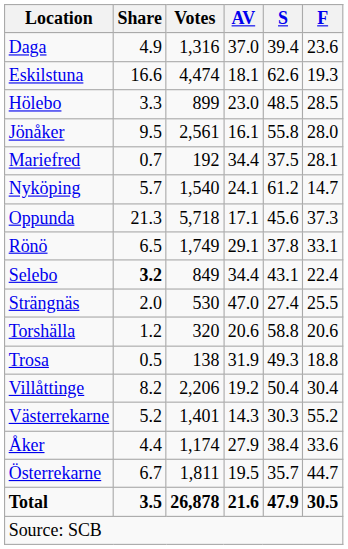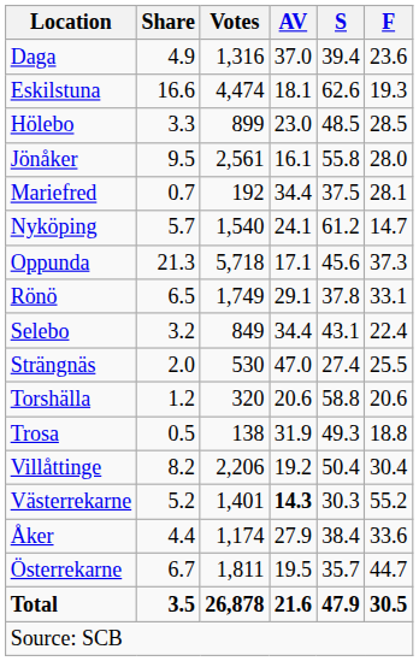Selebo | Share: bold -> normal
Västerrekarne | AV: normal -> bold
